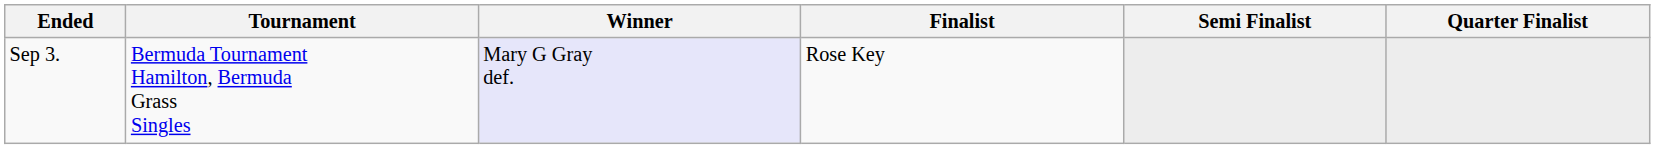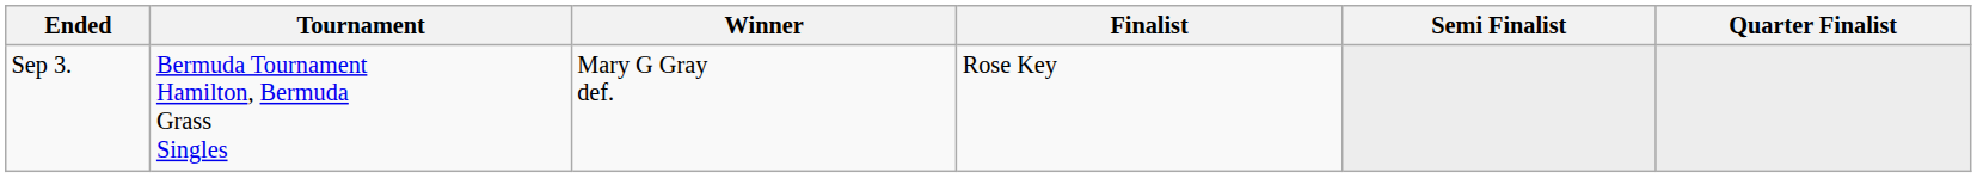Sep 3. | Winner: lavender background -> no background
